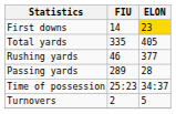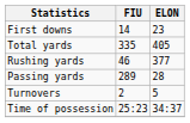First downs | ELON: gold background -> no background
rows swapped: Turnovers <-> Time of possession
